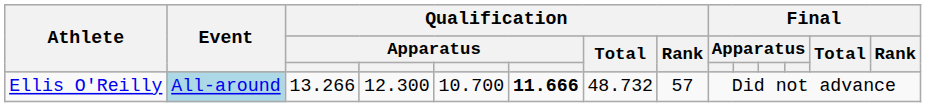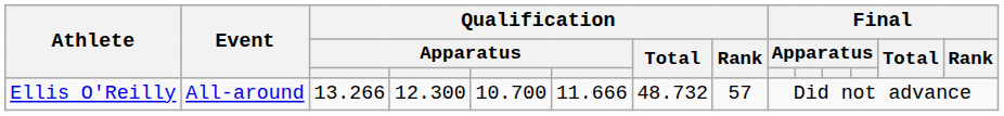row 4 | Event: lightblue background -> no background
row 4 | column 6: bold -> normal
